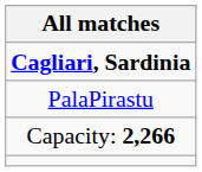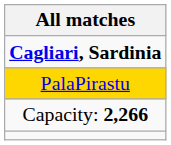row 3 | column 1: no background -> gold background
